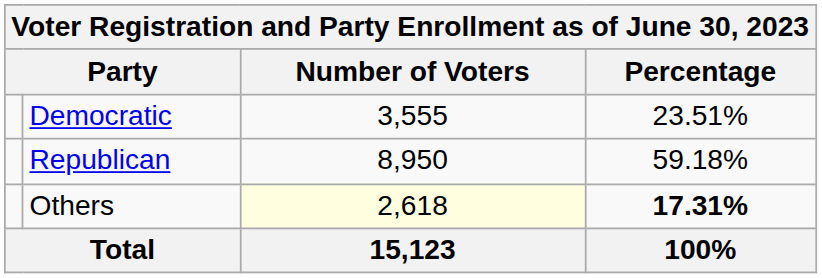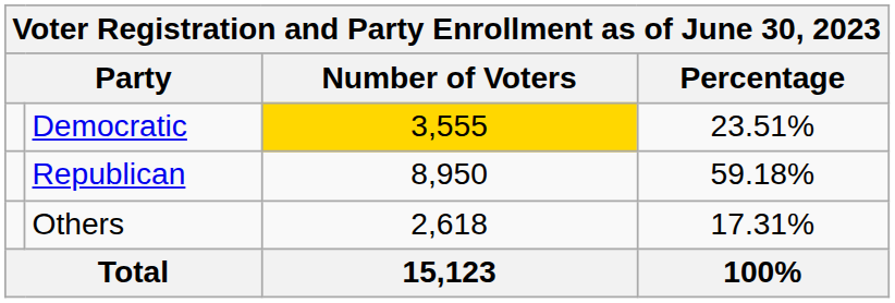Democratic | Number of Voters: no background -> gold background
Others | Number of Voters: lightyellow background -> no background
Others | Percentage: bold -> normal
